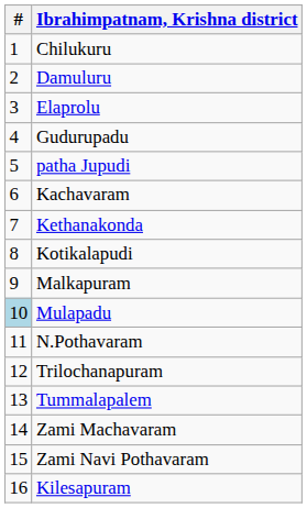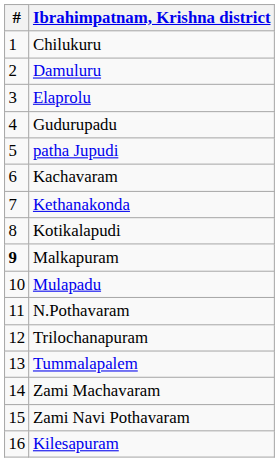Malkapuram | #: normal -> bold
Mulapadu | #: lightblue background -> no background
